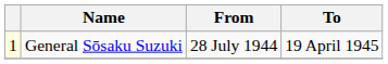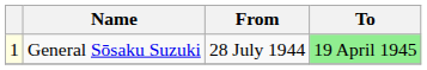General Sōsaku Suzuki | To: no background -> lightgreen background
